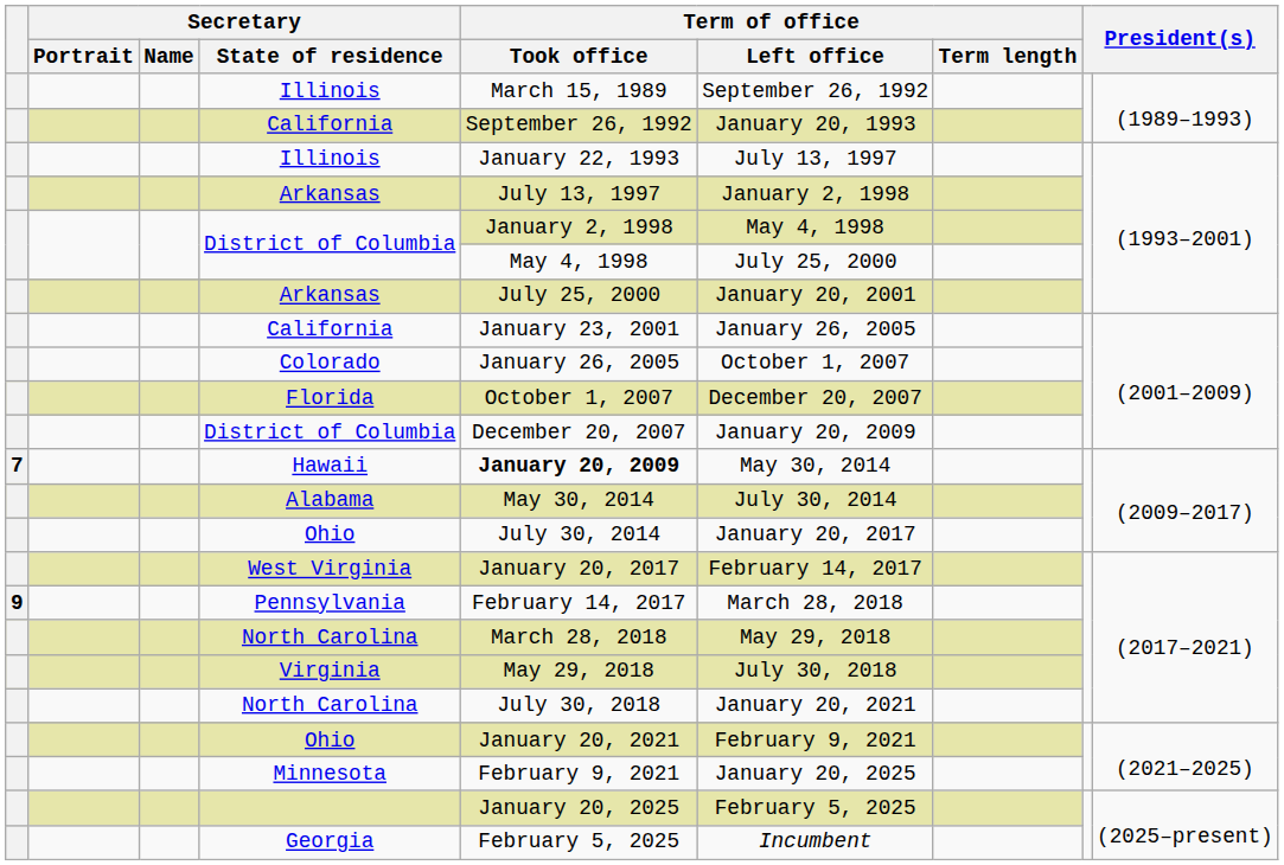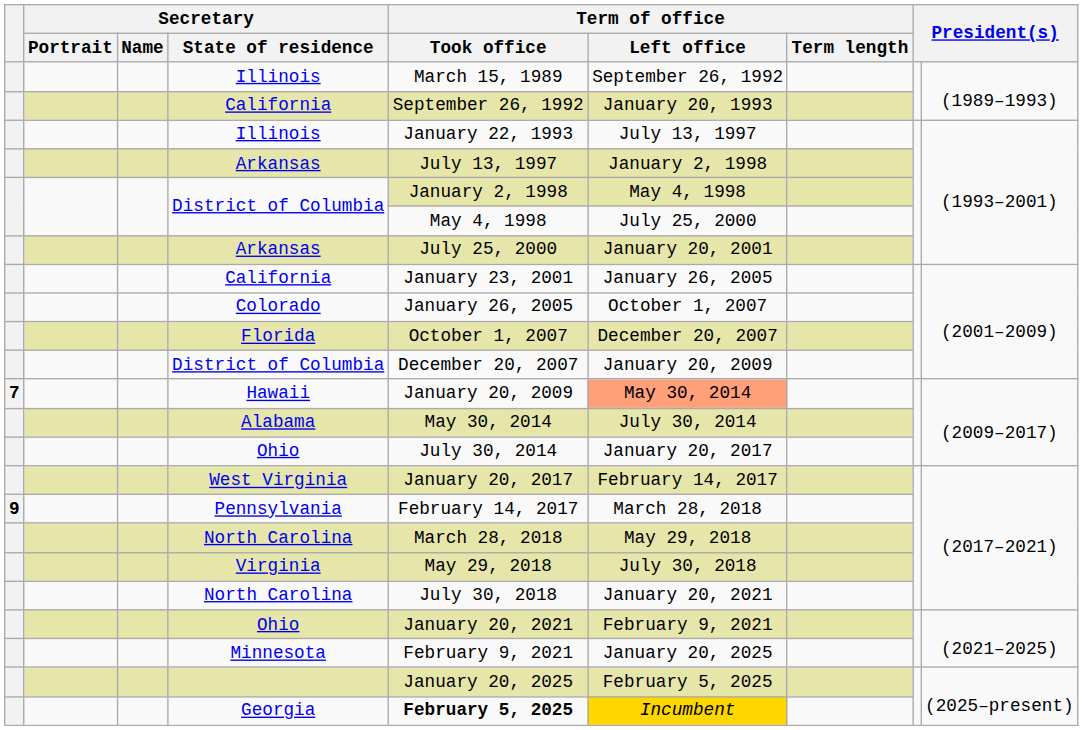Hawaii | Term of office / Took office: bold -> normal
Hawaii | Term of office / Left office: no background -> lightsalmon background
Georgia | Term of office / Took office: normal -> bold
Georgia | Term of office / Left office: no background -> gold background
